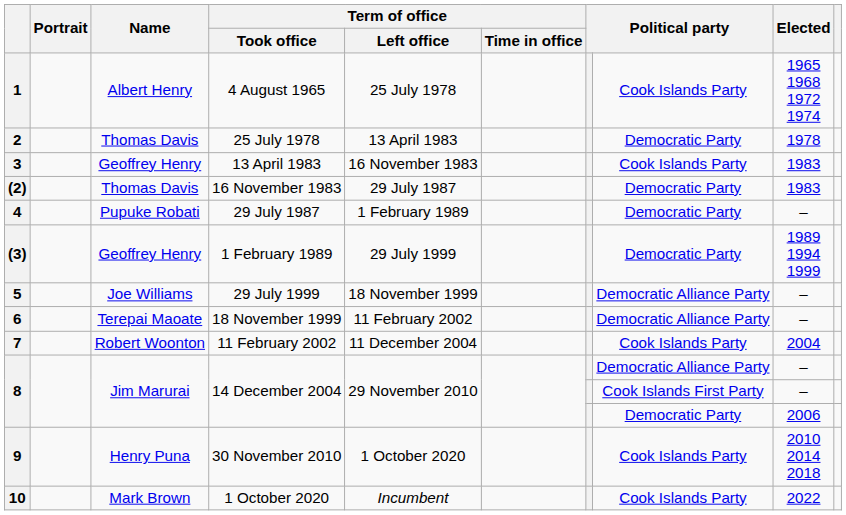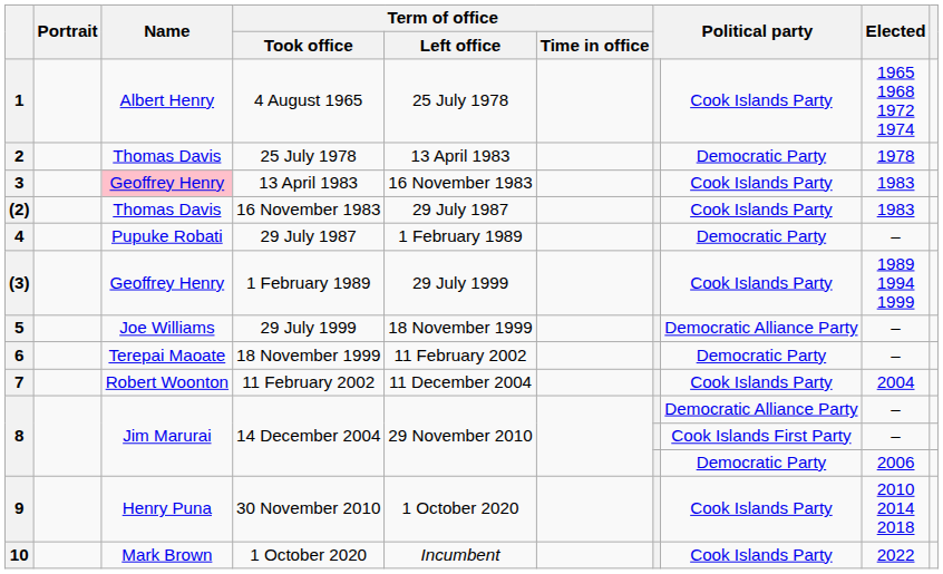3 | Name: no background -> pink background
(2) | column 8: Democratic Party -> Cook Islands Party
(3) | column 8: Democratic Party -> Cook Islands Party
6 | column 8: Democratic Alliance Party -> Democratic Party
